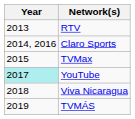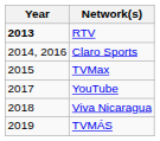RTV | Year: normal -> bold
YouTube | Year: paleturquoise background -> no background
